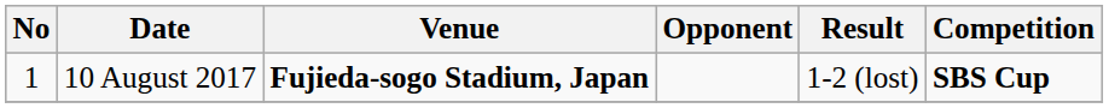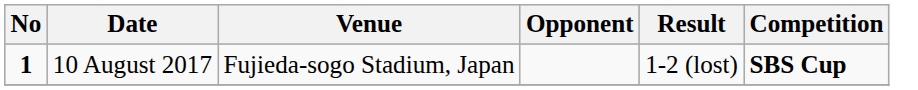10 August 2017 | No: normal -> bold
10 August 2017 | Venue: bold -> normal
